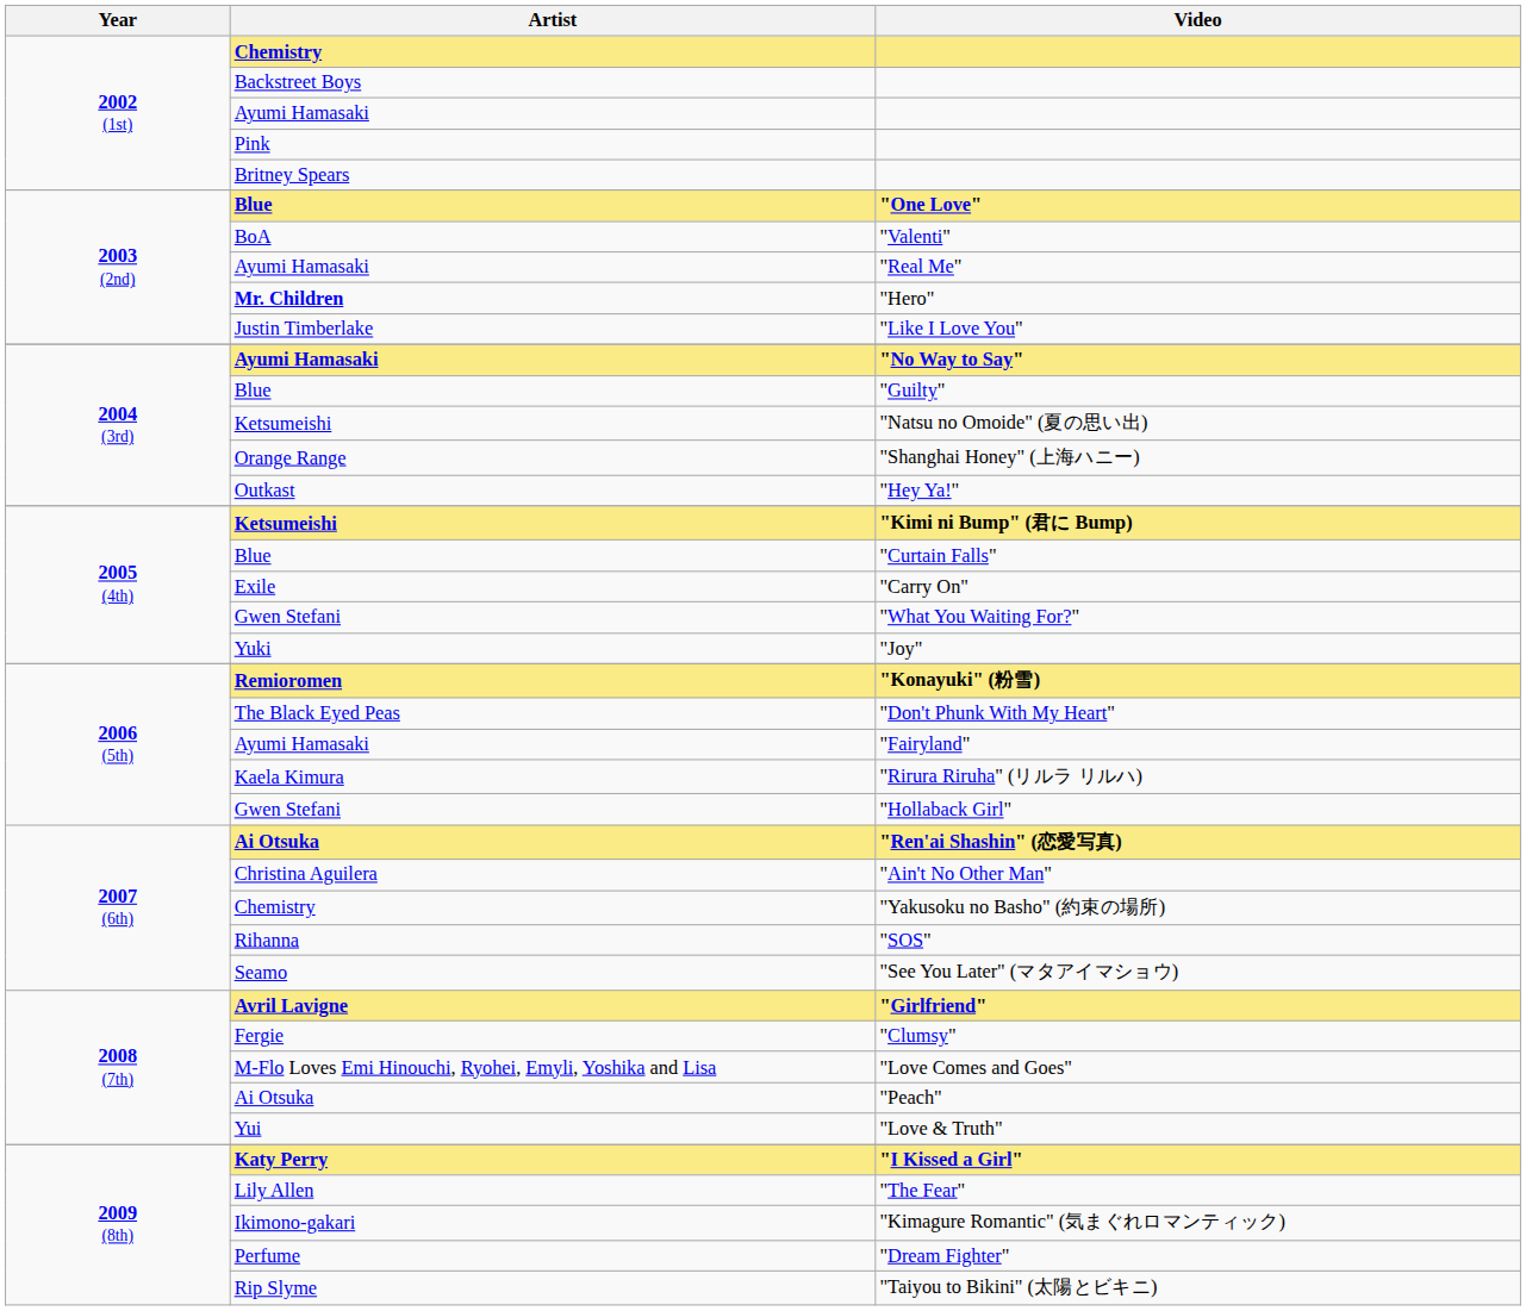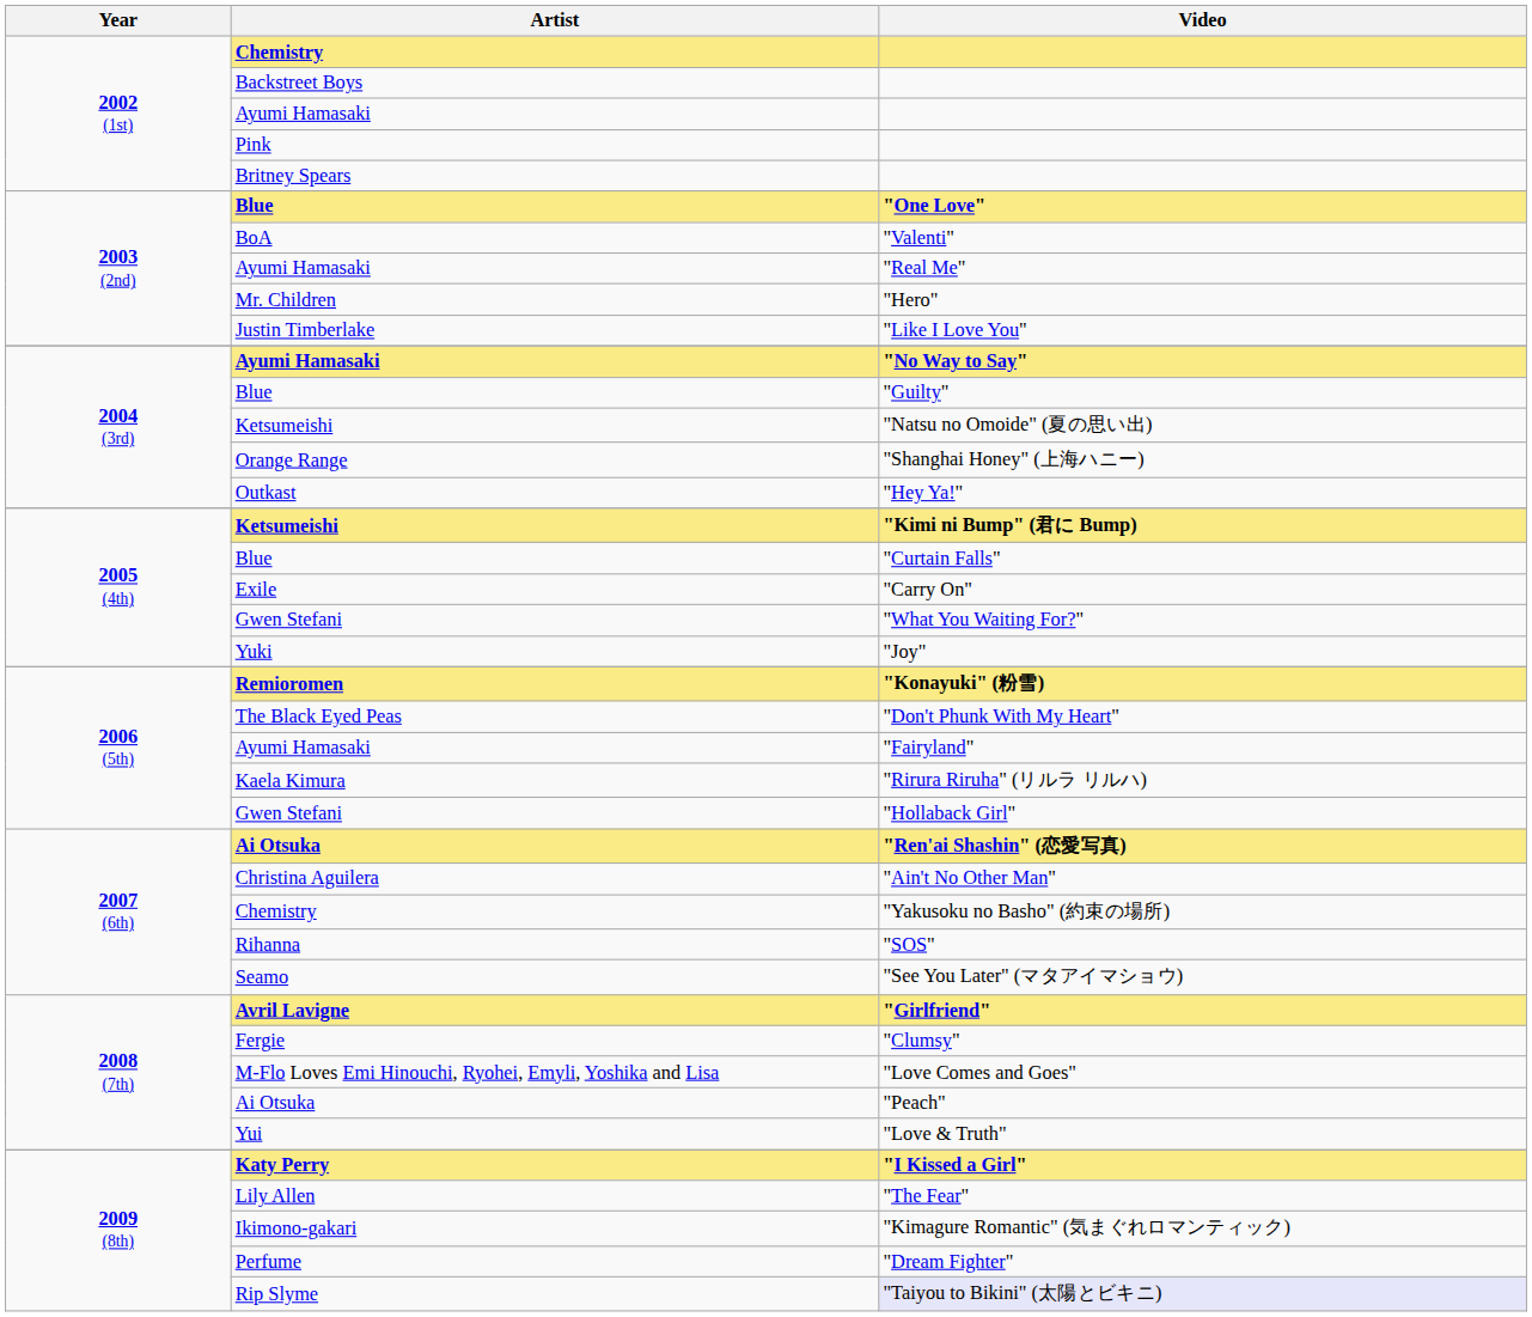"Hero" | Artist: bold -> normal
"Taiyou to Bikini" (太陽とビキニ) | Video: no background -> lavender background
